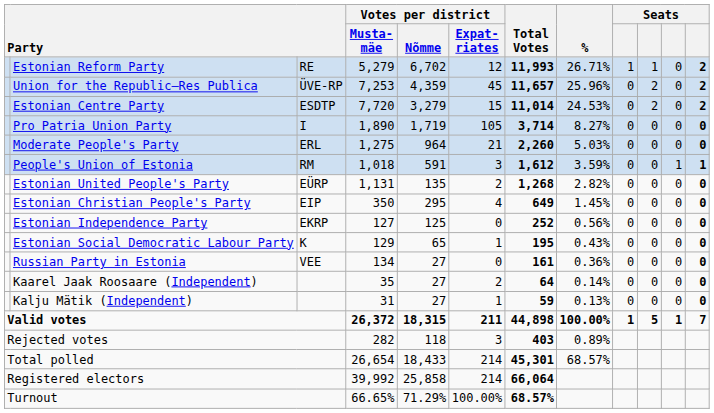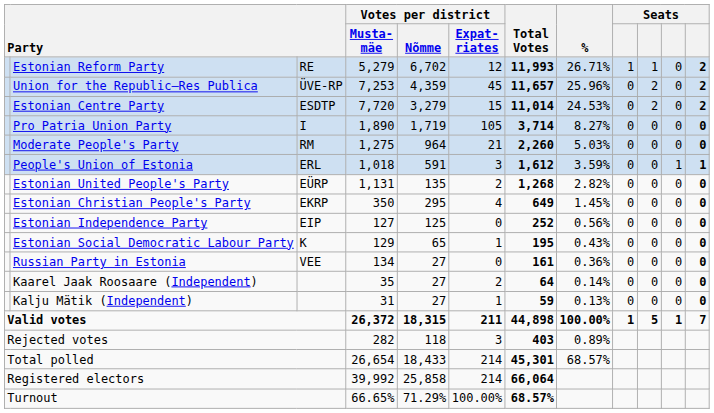Moderate People's Party | column 3: ERL -> RM
People's Union of Estonia | column 3: RM -> ERL
Estonian Christian People's Party | column 3: EIP -> EKRP
Estonian Independence Party | column 3: EKRP -> EIP
